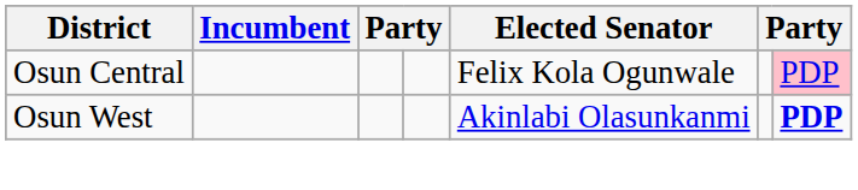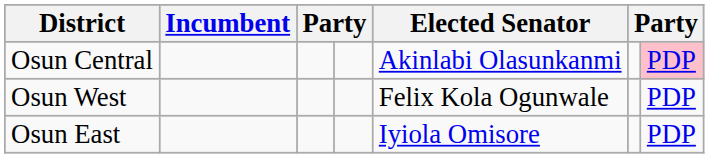Osun Central | Elected Senator: Felix Kola Ogunwale -> Akinlabi Olasunkanmi
Osun West | Elected Senator: Akinlabi Olasunkanmi -> Felix Kola Ogunwale
Osun West | column 7: bold -> normal
+ row: Osun East | Iyiola Omisore | PDP
